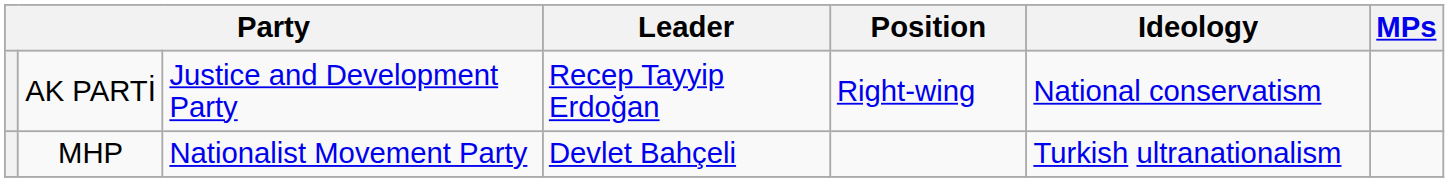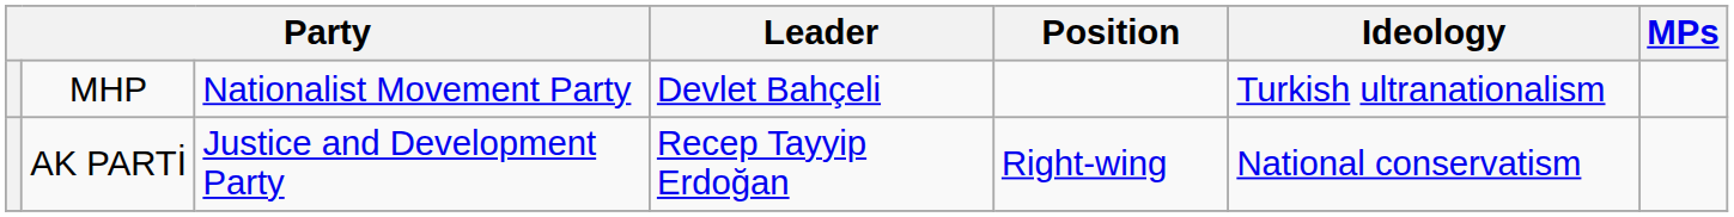rows swapped: AK PARTİ <-> MHP
